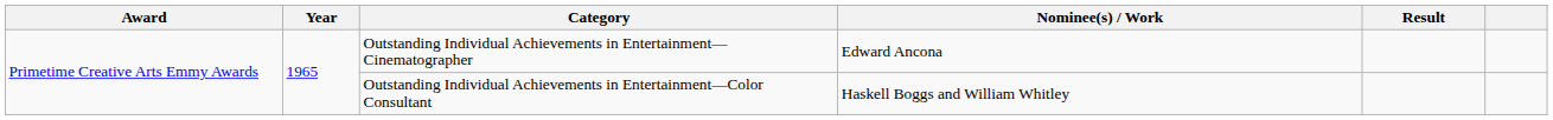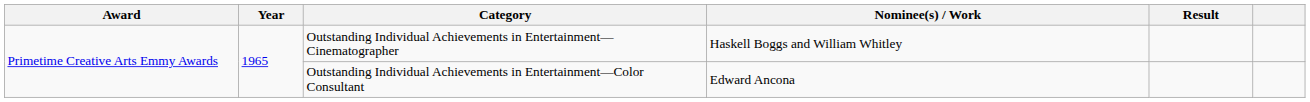row 2 | Nominee(s) / Work: Edward Ancona -> Haskell Boggs and William Whitley
row 3 | Nominee(s) / Work: Haskell Boggs and William Whitley -> Edward Ancona
